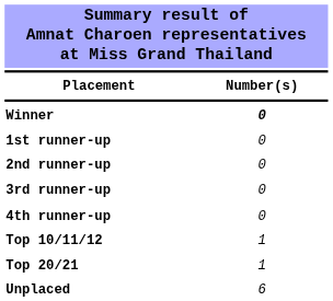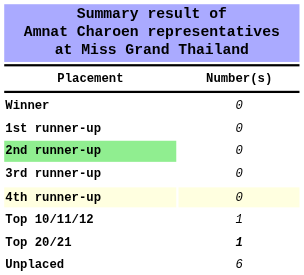row 3 | column 2: bold -> normal
row 5 | column 1: no background -> lightgreen background
row 7 | column 1: no background -> lightyellow background
row 7 | column 2: no background -> lightyellow background
row 9 | column 2: normal -> bold
